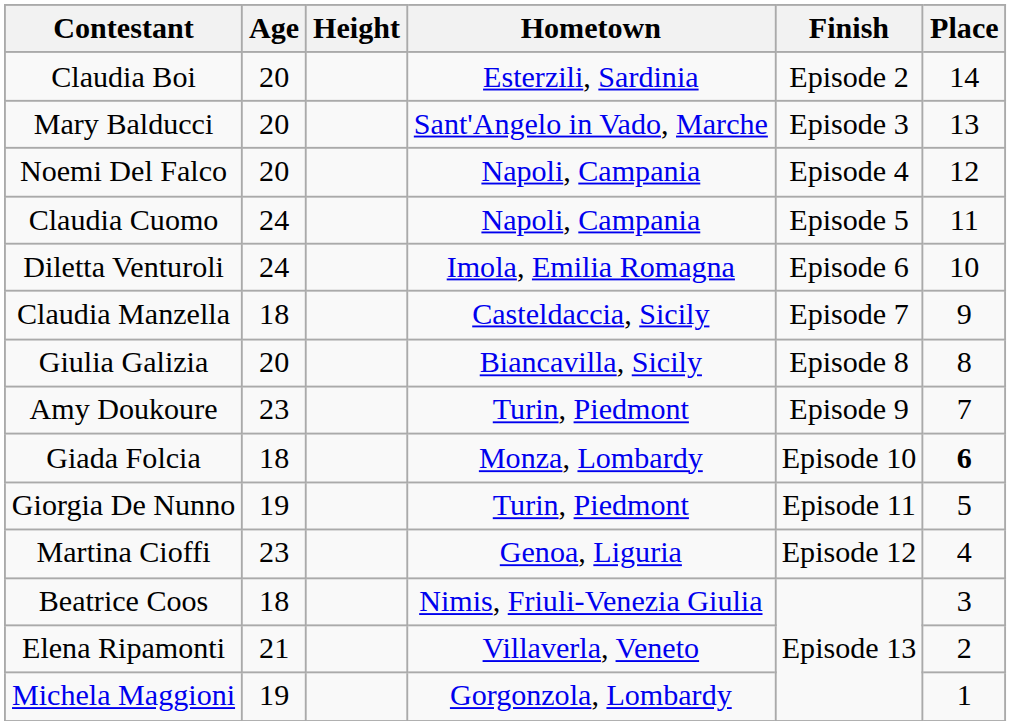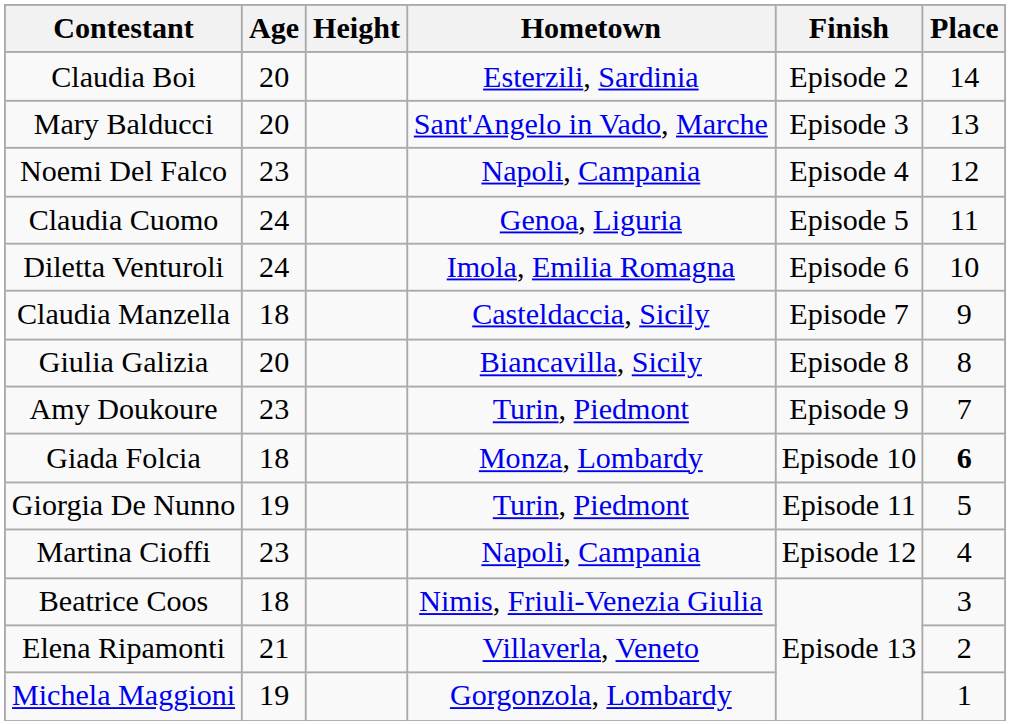Noemi Del Falco | Age: 20 -> 23
Claudia Cuomo | Hometown: Napoli, Campania -> Genoa, Liguria
Martina Cioffi | Hometown: Genoa, Liguria -> Napoli, Campania
